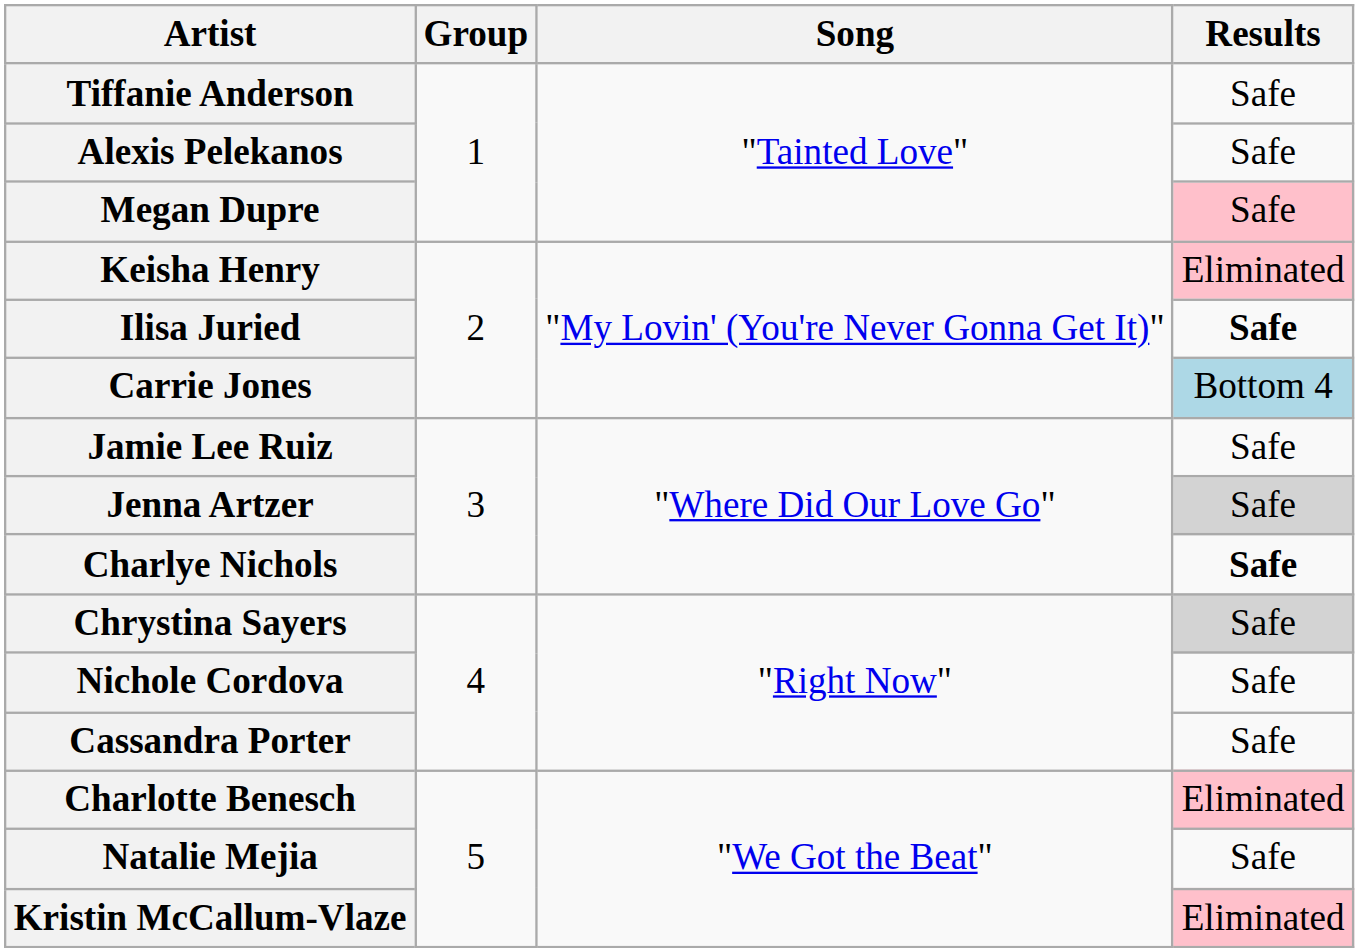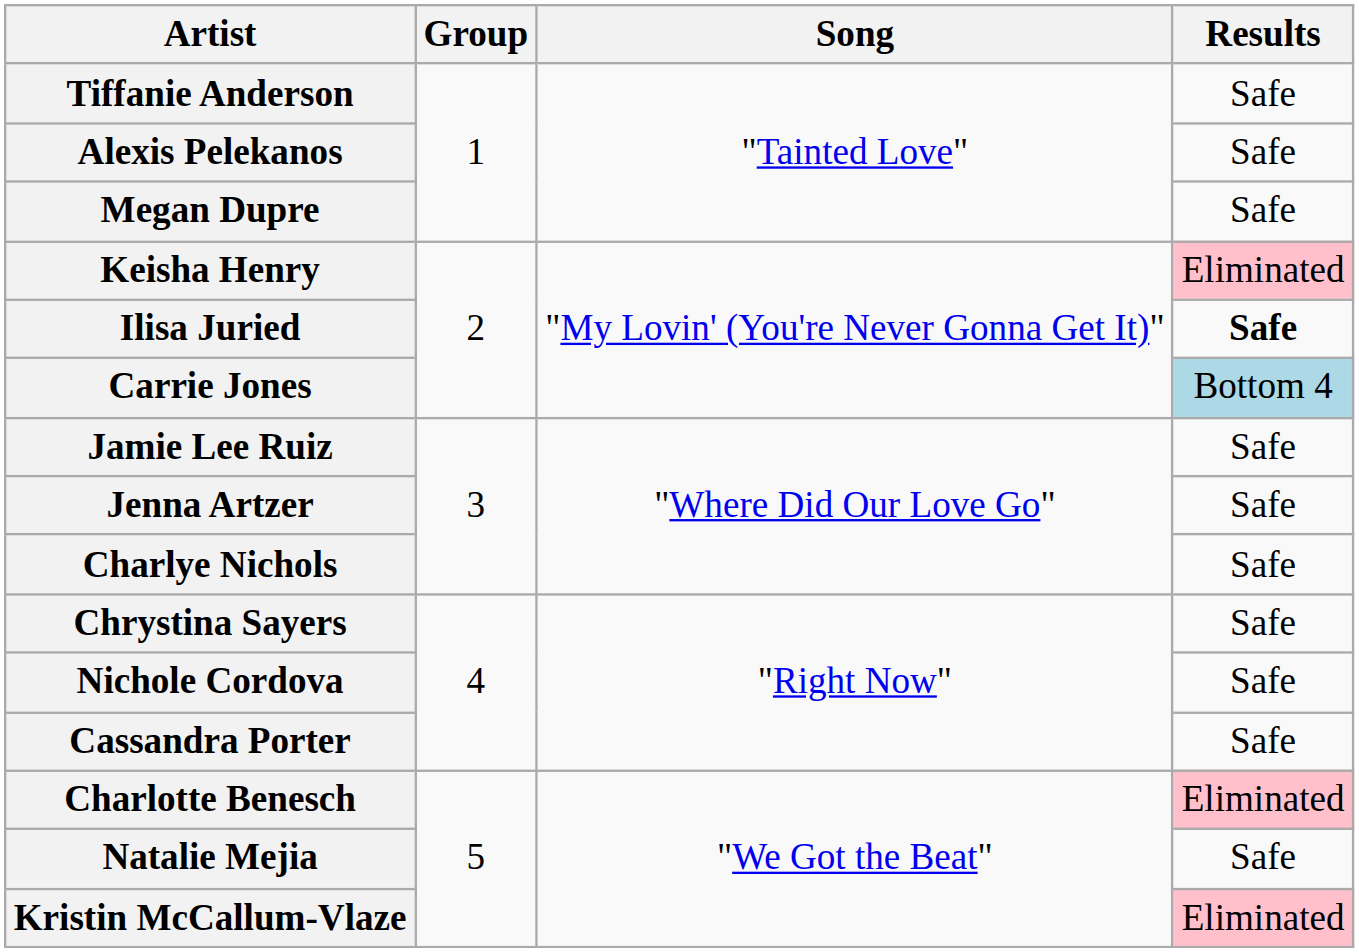Megan Dupre | Results: pink background -> no background
Jenna Artzer | Results: lightgrey background -> no background
Charlye Nichols | Results: bold -> normal
Chrystina Sayers | Results: lightgrey background -> no background
